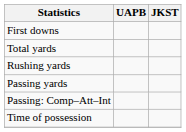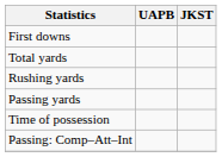rows swapped: Passing: Comp–Att–Int <-> Time of possession
